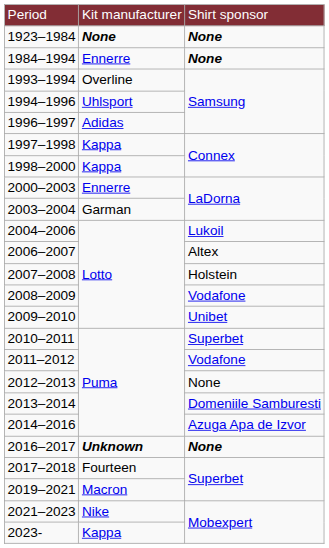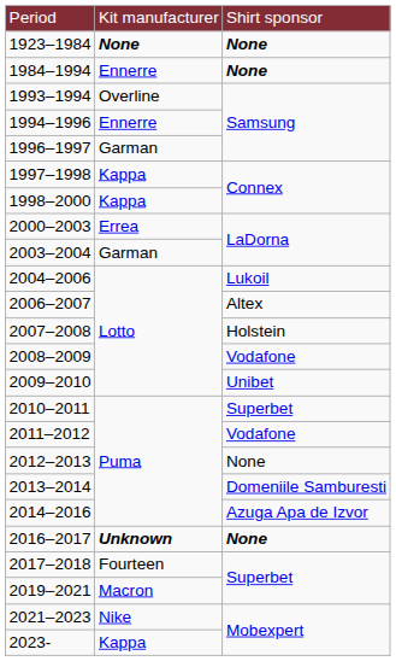1994–1996 | column 2: Uhlsport -> Ennerre
1996–1997 | column 2: Adidas -> Garman
2000–2003 | column 2: Ennerre -> Errea
